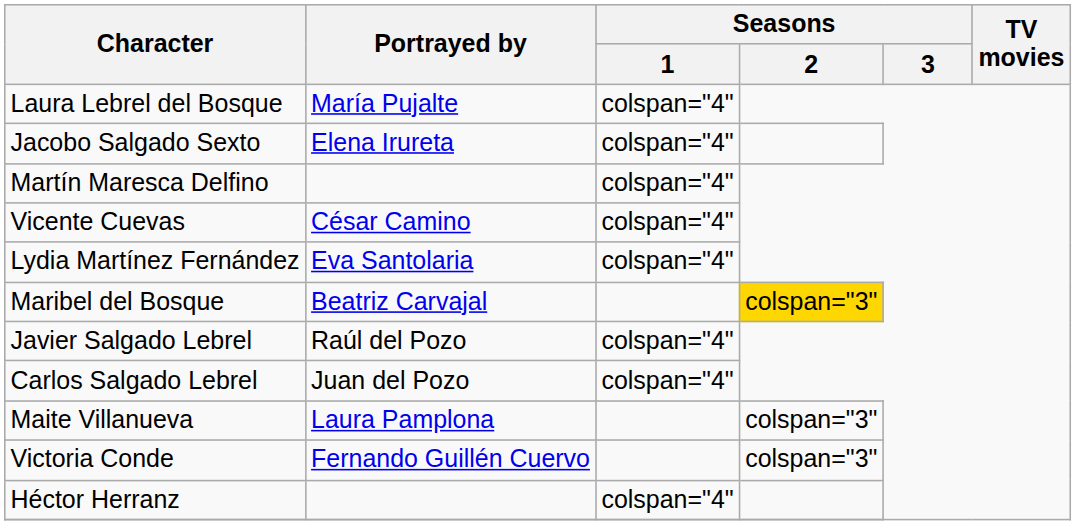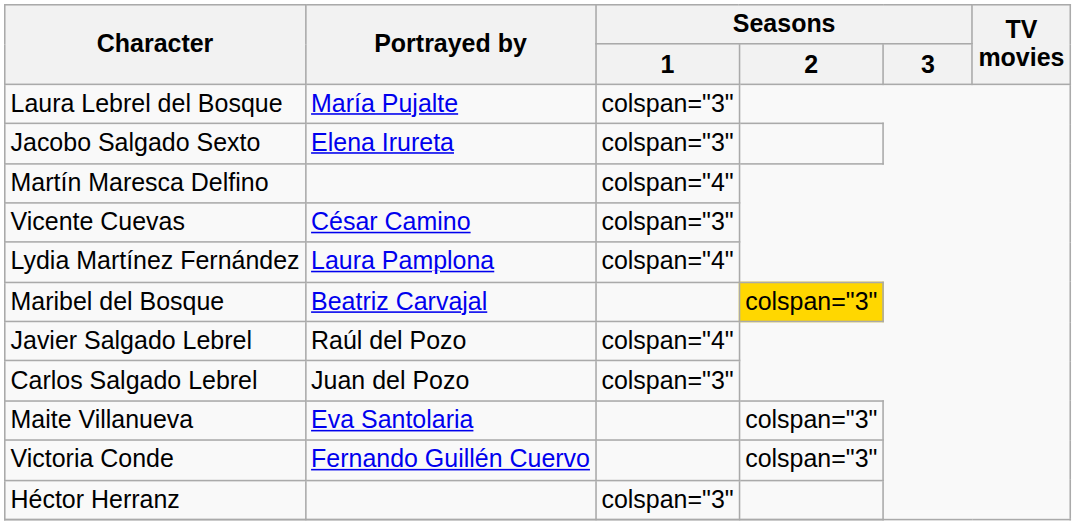Laura Lebrel del Bosque | Seasons / 1: colspan="4" -> colspan="3"
Jacobo Salgado Sexto | Seasons / 1: colspan="4" -> colspan="3"
Vicente Cuevas | Seasons / 1: colspan="4" -> colspan="3"
Lydia Martínez Fernández | Portrayed by: Eva Santolaria -> Laura Pamplona
Carlos Salgado Lebrel | Seasons / 1: colspan="4" -> colspan="3"
Maite Villanueva | Portrayed by: Laura Pamplona -> Eva Santolaria
Héctor Herranz | Seasons / 1: colspan="4" -> colspan="3"
